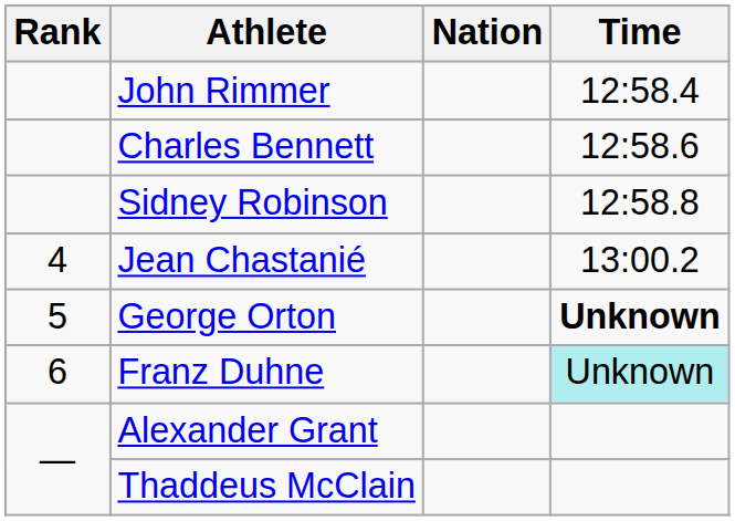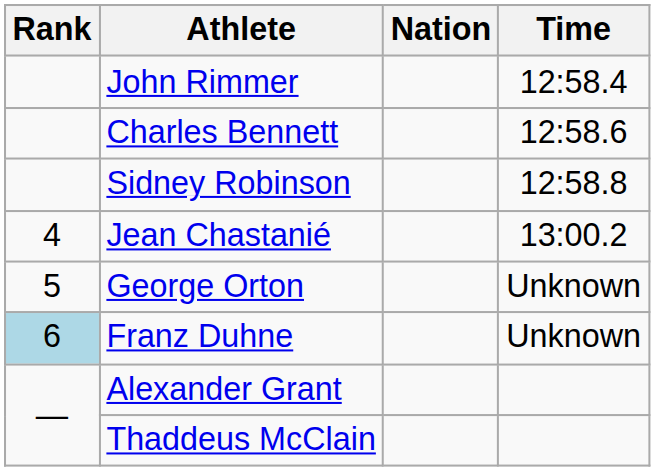George Orton | Time: bold -> normal
Franz Duhne | Rank: no background -> lightblue background
Franz Duhne | Time: paleturquoise background -> no background
